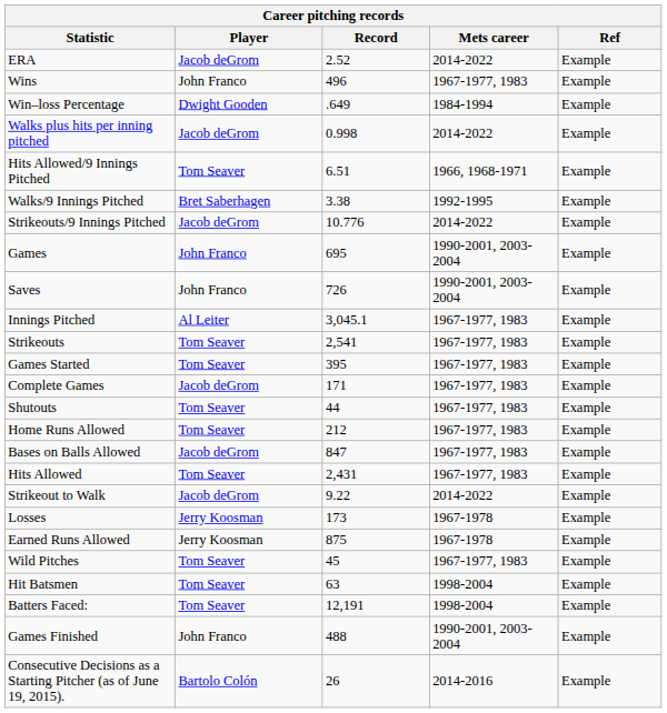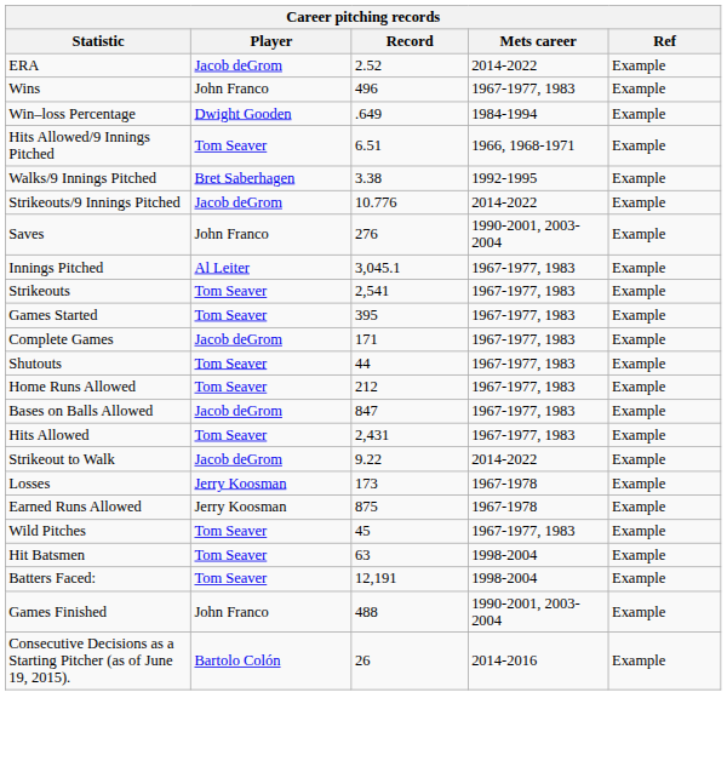- row: Walks plus hits per inning pitched | Jacob deGrom | 0.998 | 2014-2022 | Example
- row: Games | John Franco | 695 | 1990-2001, 2003-2004 | Example
Saves | Record: 726 -> 276
